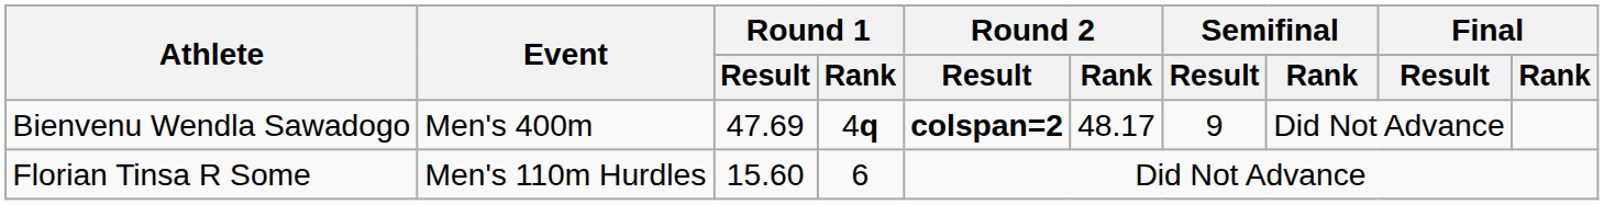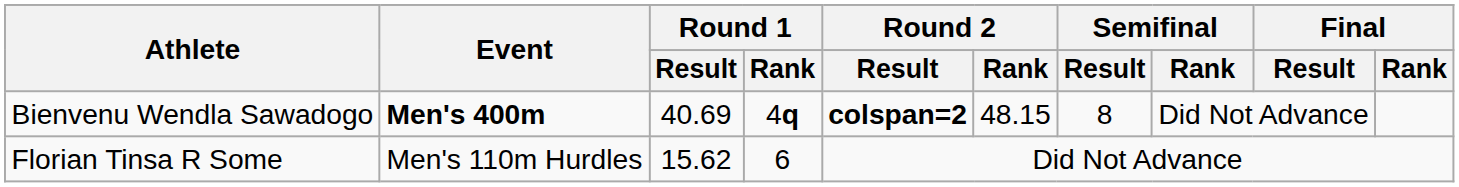Bienvenu Wendla Sawadogo | Event: normal -> bold
Bienvenu Wendla Sawadogo | Round 1 / Result: 47.69 -> 40.69
Bienvenu Wendla Sawadogo | Round 2 / Rank: 48.17 -> 48.15
Bienvenu Wendla Sawadogo | Semifinal / Result: 9 -> 8
Florian Tinsa R Some | Round 1 / Result: 15.60 -> 15.62
